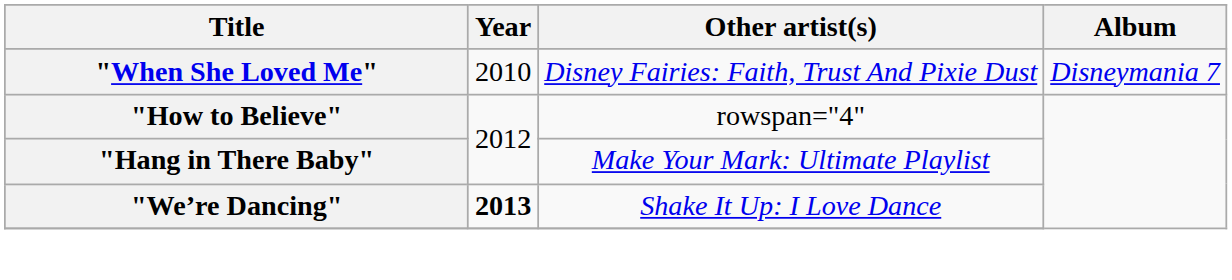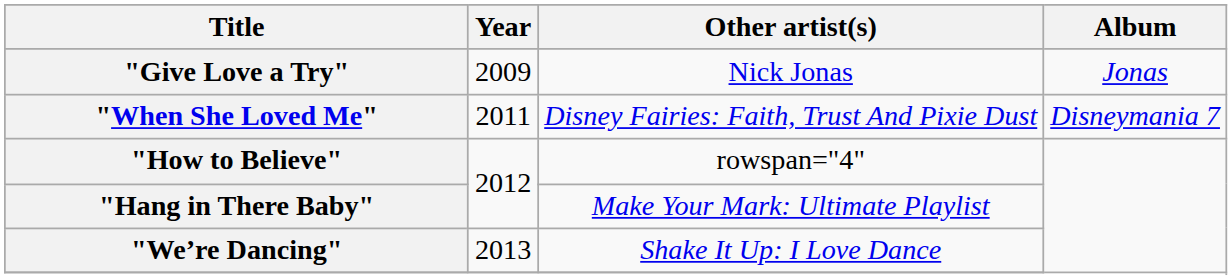+ row: "Give Love a Try" | 2009 | Nick Jonas | Jonas
"When She Loved Me" | Year: 2010 -> 2011
"We’re Dancing" | Year: bold -> normal
